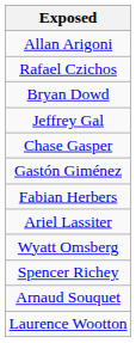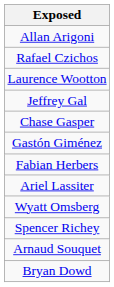row 4 | column 1: Bryan Dowd -> Laurence Wootton
row 13 | column 1: Laurence Wootton -> Bryan Dowd
